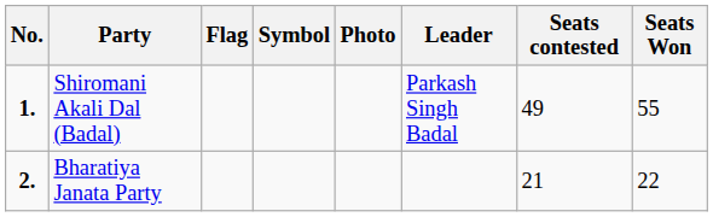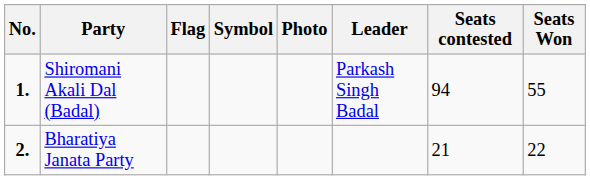Shiromani Akali Dal (Badal) | Seats contested: 49 -> 94
